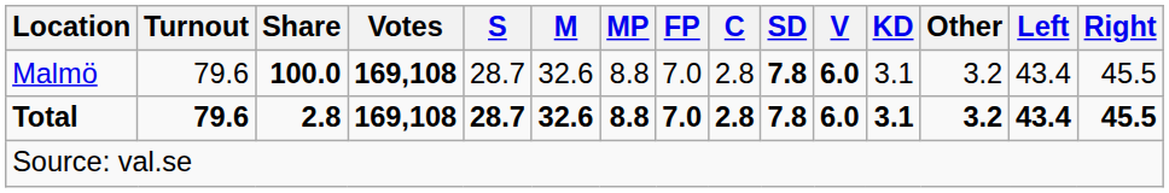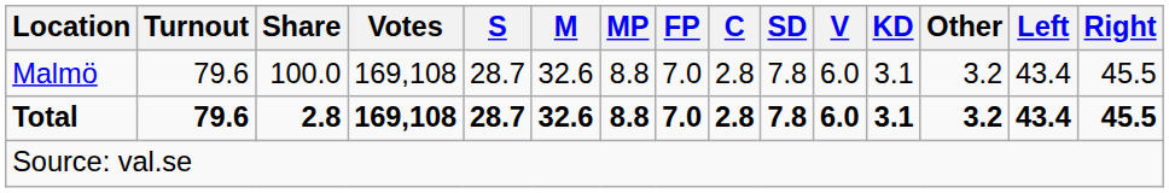Malmö | Share: bold -> normal
Malmö | Votes: bold -> normal
Malmö | SD: bold -> normal
Malmö | V: bold -> normal
